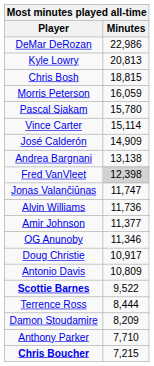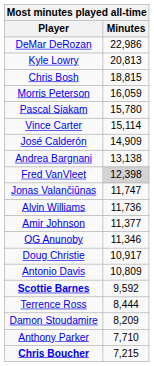Scottie Barnes | Minutes: 9,522 -> 9,592
